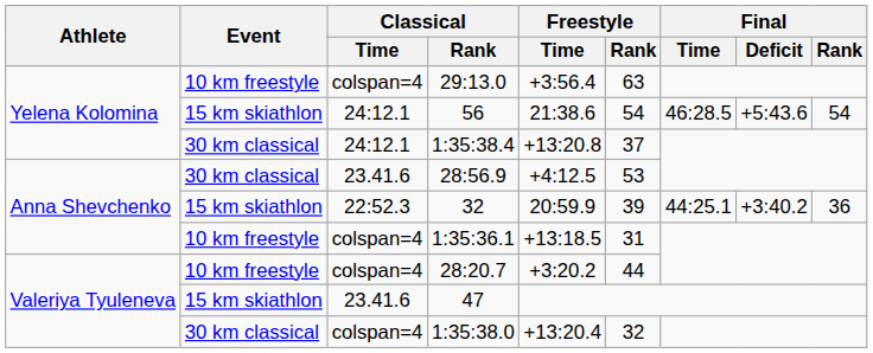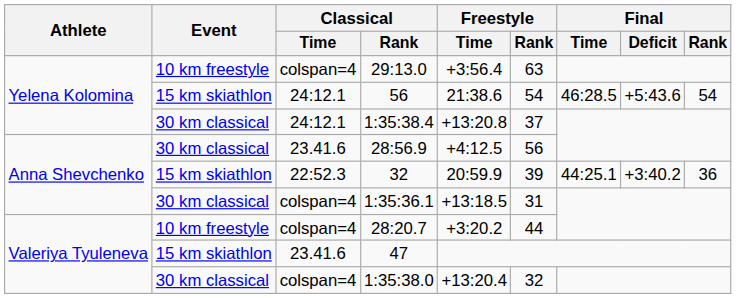28:56.9 | Freestyle / Rank: 53 -> 56
1:35:36.1 | Event: 10 km freestyle -> 30 km classical
